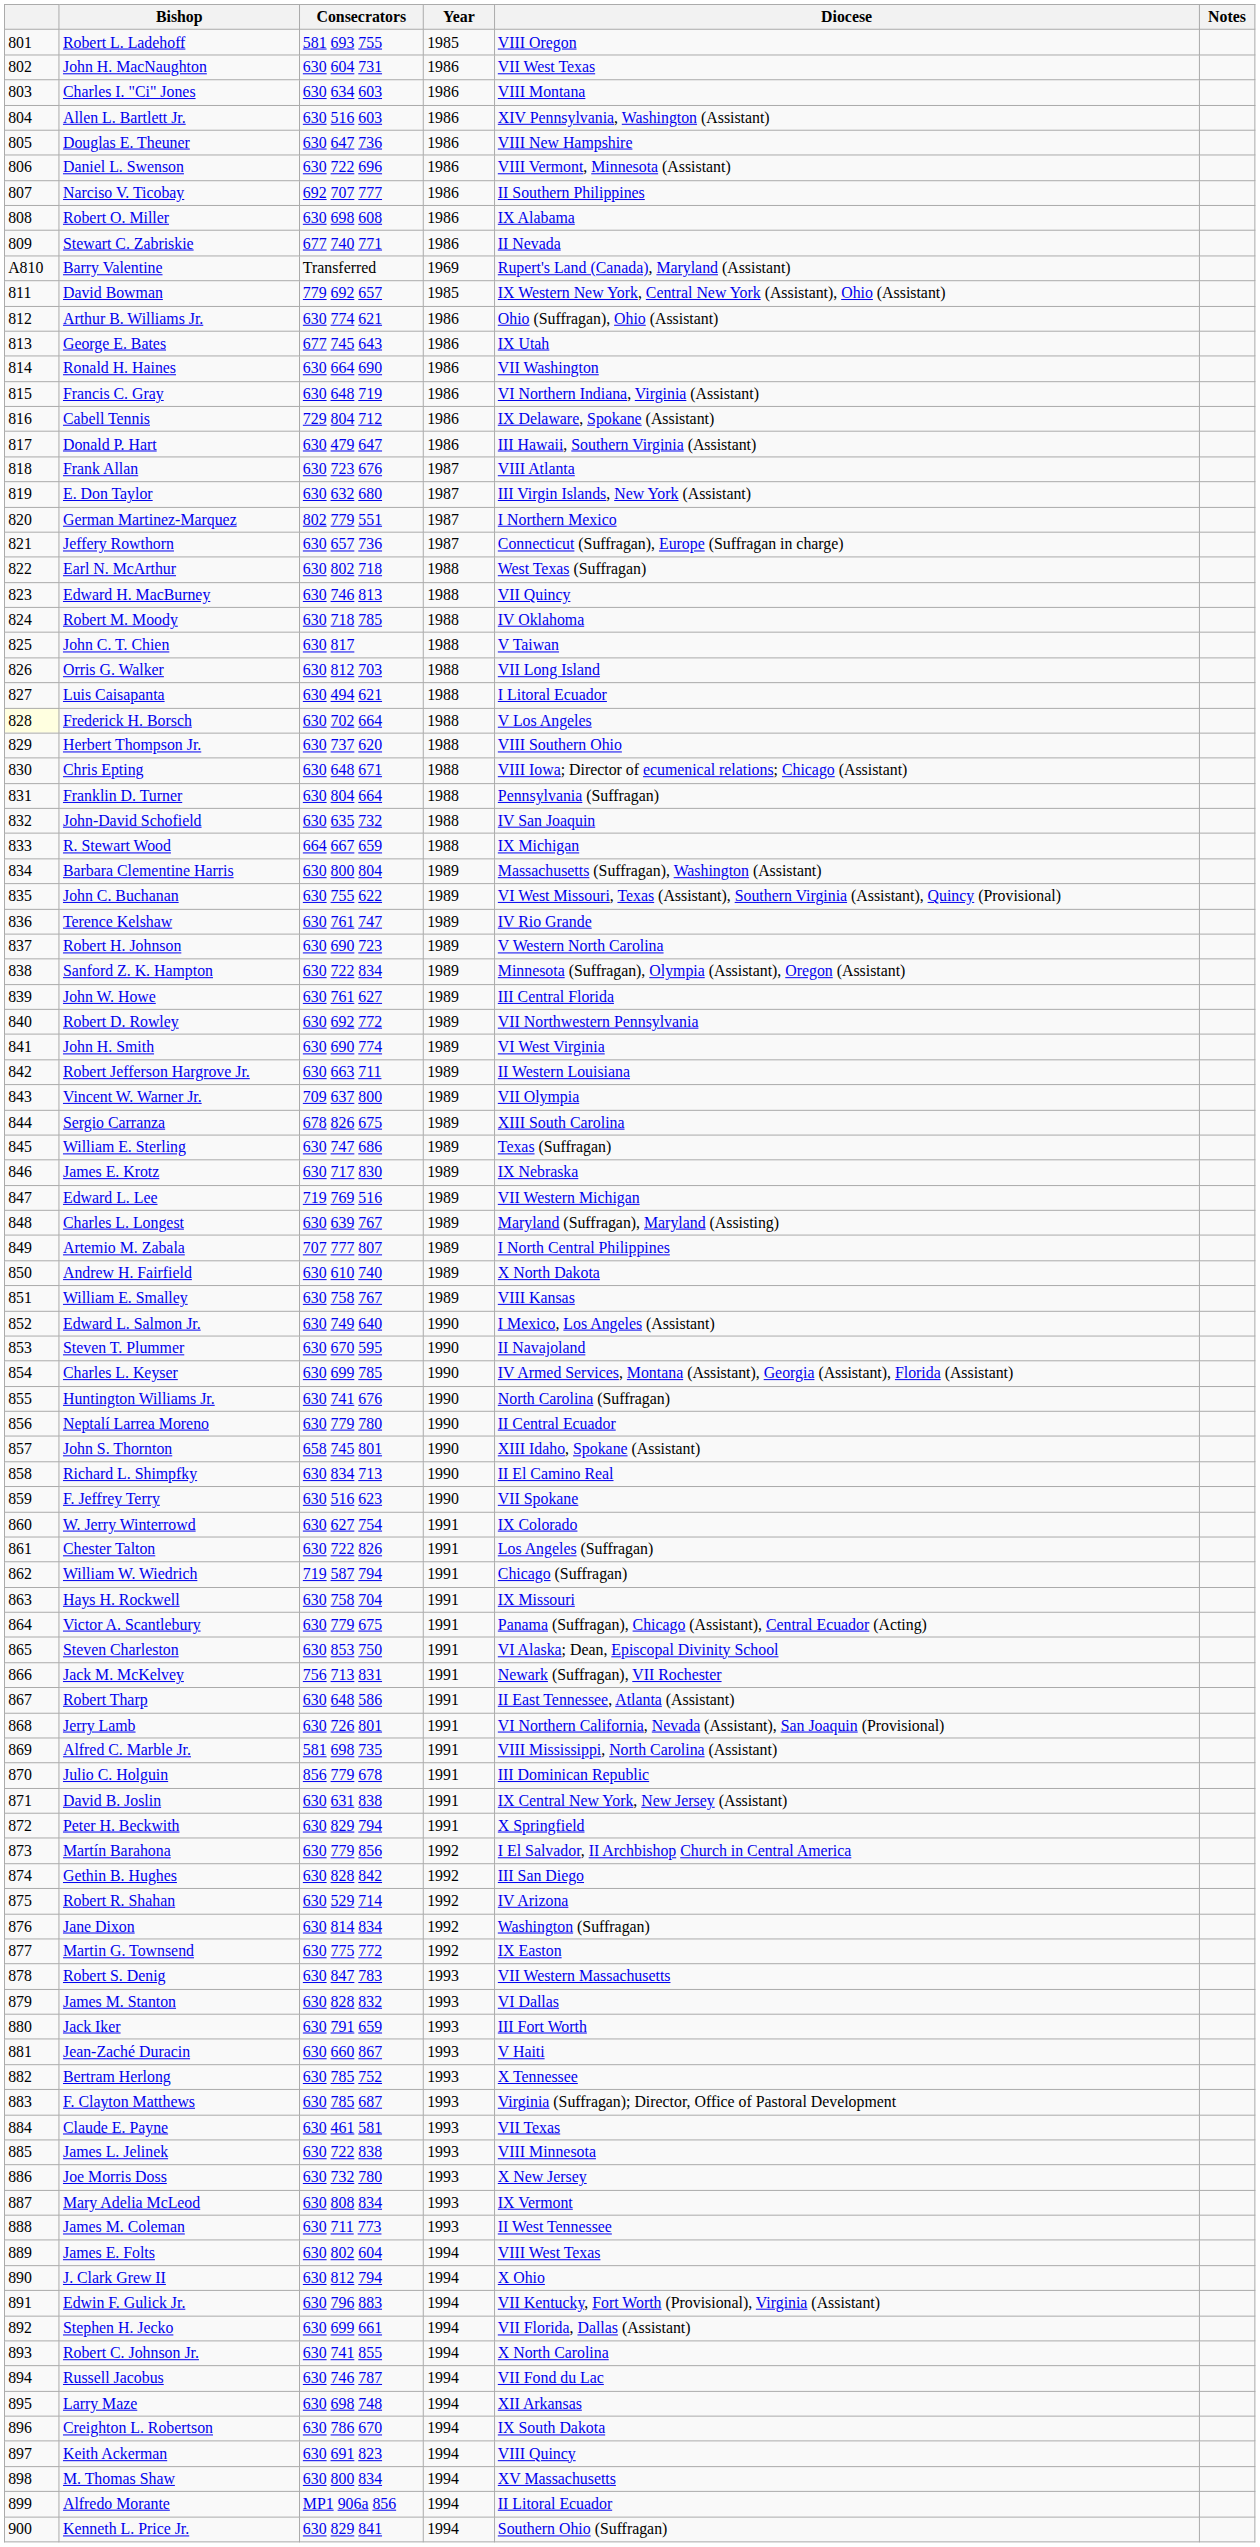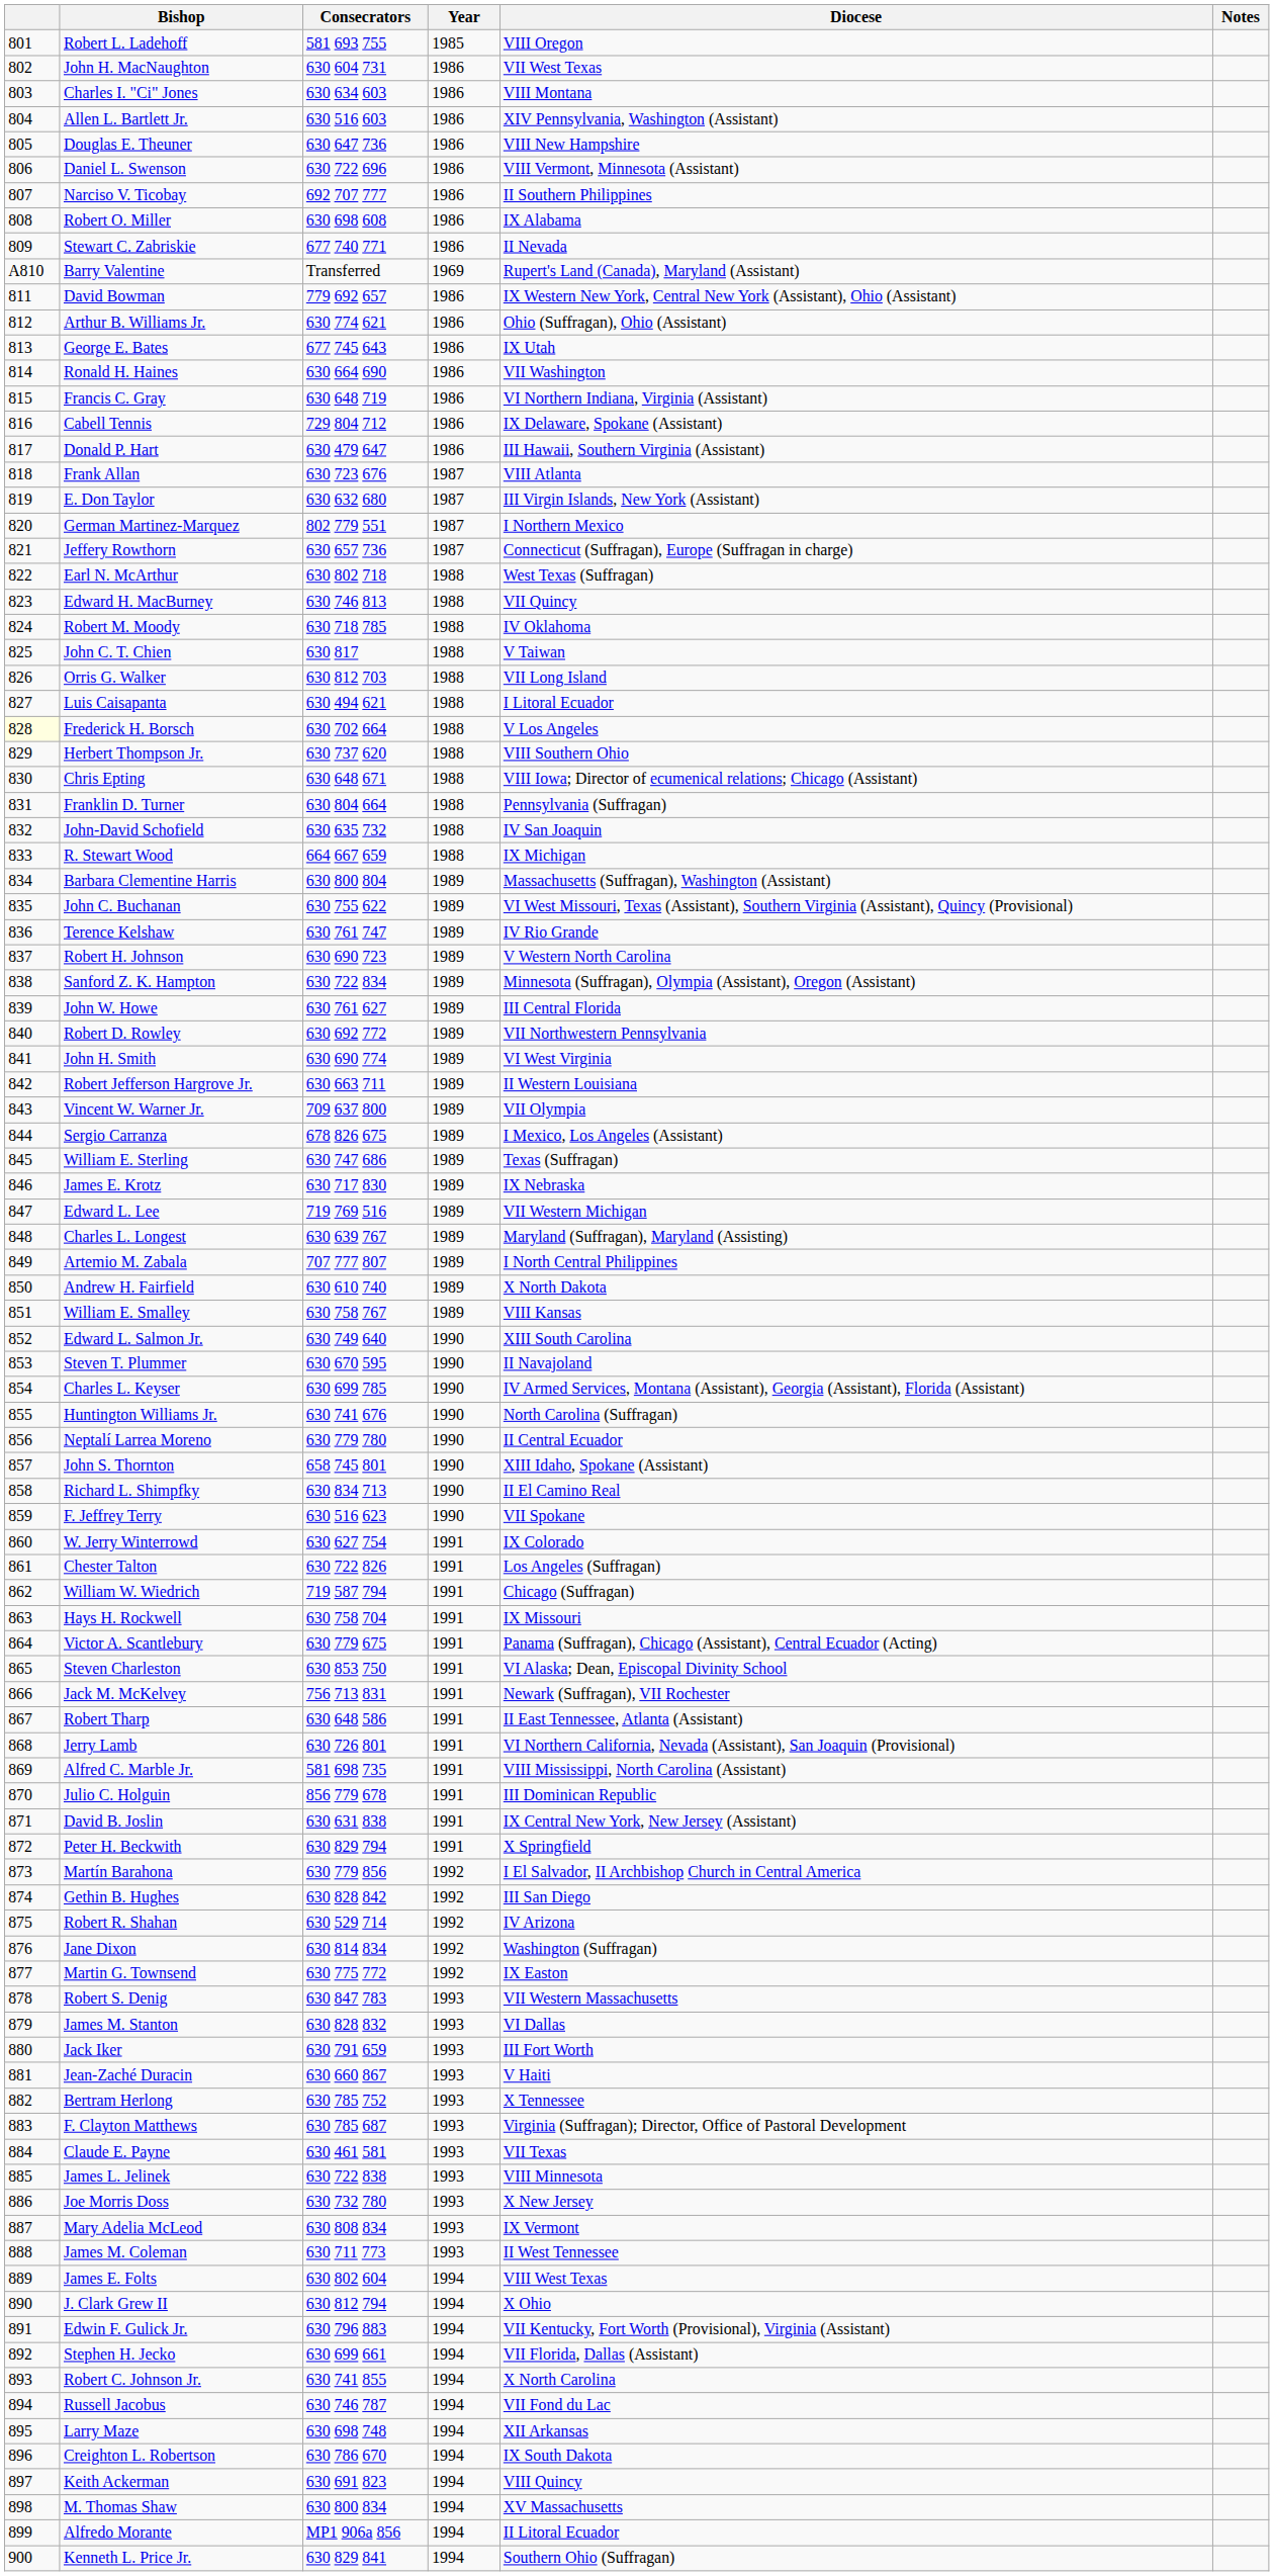David Bowman | Year: 1985 -> 1986
Sergio Carranza | Diocese: XIII South Carolina -> I Mexico, Los Angeles (Assistant)
Edward L. Salmon Jr. | Diocese: I Mexico, Los Angeles (Assistant) -> XIII South Carolina
